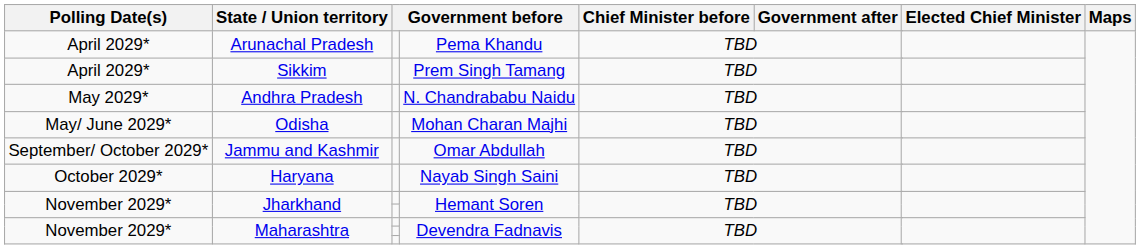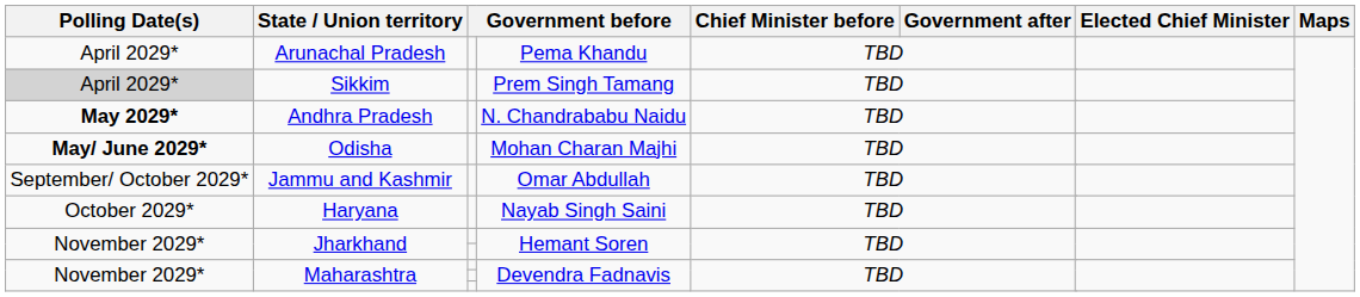Sikkim | Polling Date(s): no background -> lightgrey background
Andhra Pradesh | Polling Date(s): normal -> bold
Odisha | Polling Date(s): normal -> bold
